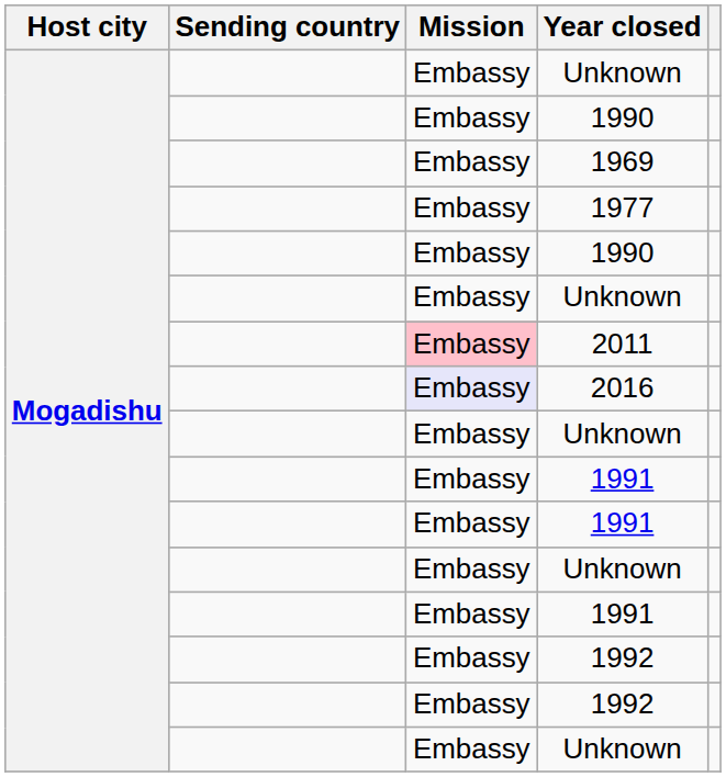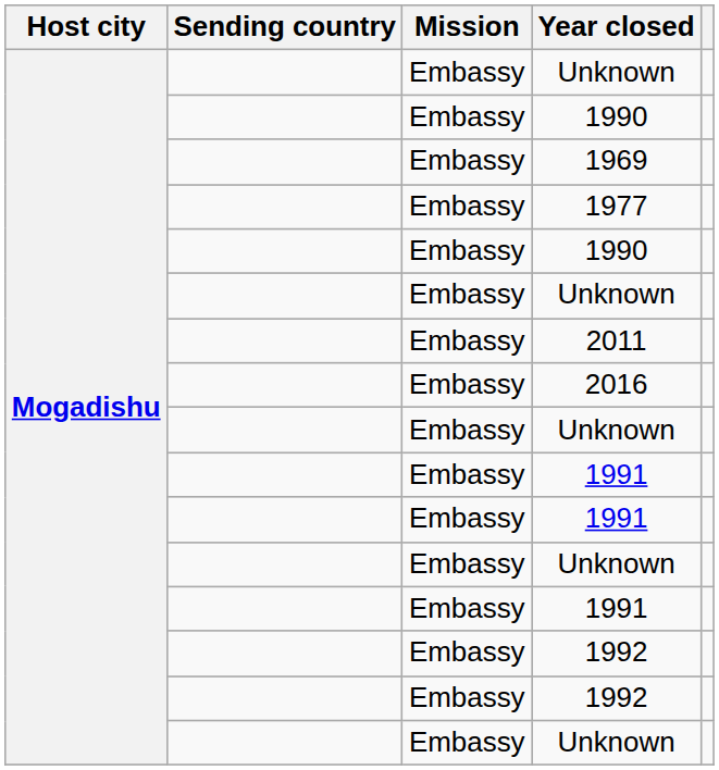2011 | Mission: pink background -> no background
2016 | Mission: lavender background -> no background
